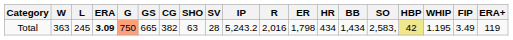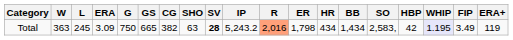row 2 | ERA: bold -> normal
row 2 | G: lightsalmon background -> no background
row 2 | SV: normal -> bold
row 2 | R: no background -> lightsalmon background
row 2 | HBP: khaki background -> no background
row 2 | WHIP: no background -> lavender background
